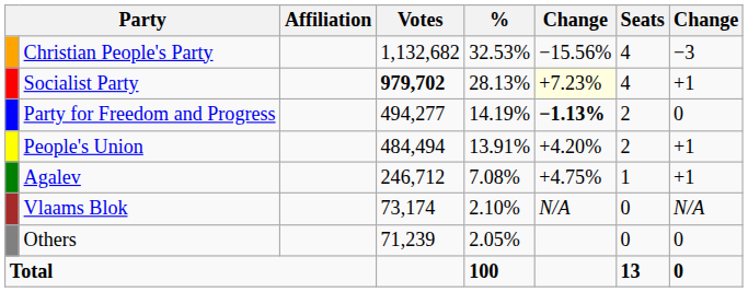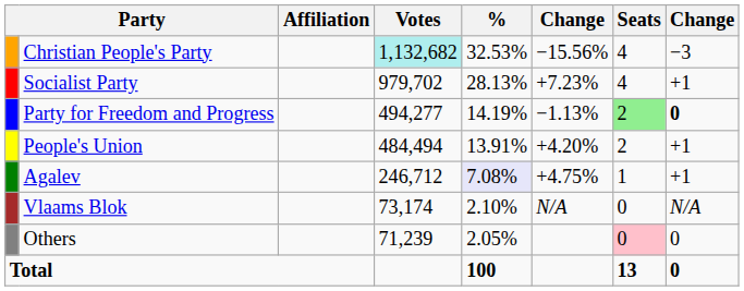Christian People's Party | Votes: no background -> paleturquoise background
Socialist Party | Votes: bold -> normal
Socialist Party | column 6: lightyellow background -> no background
Party for Freedom and Progress | column 6: bold -> normal
Party for Freedom and Progress | Seats: no background -> lightgreen background
Party for Freedom and Progress | column 8: normal -> bold
Agalev | %: no background -> lavender background
Others | Seats: no background -> pink background
